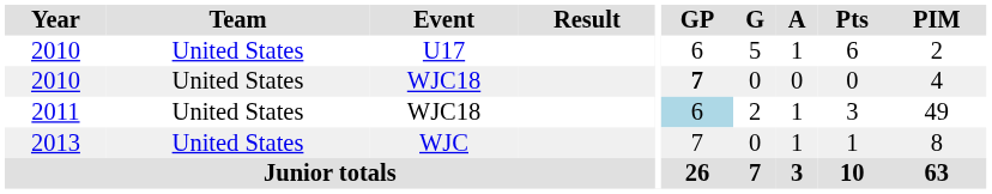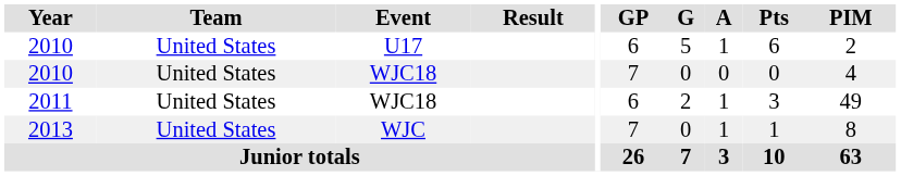2010 / WJC18 | GP: bold -> normal
2011 | GP: lightblue background -> no background
